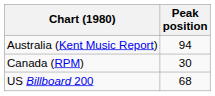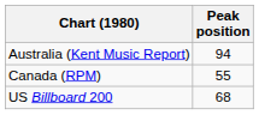Canada (RPM) | Peak position: 30 -> 55
